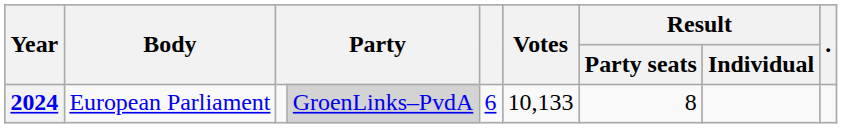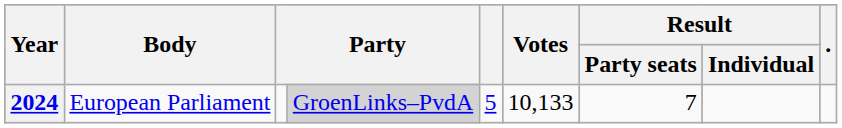2024 | column 5: 6 -> 5
2024 | Result / Party seats: 8 -> 7
